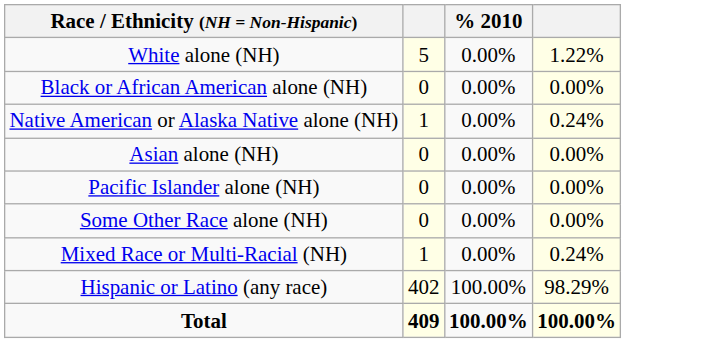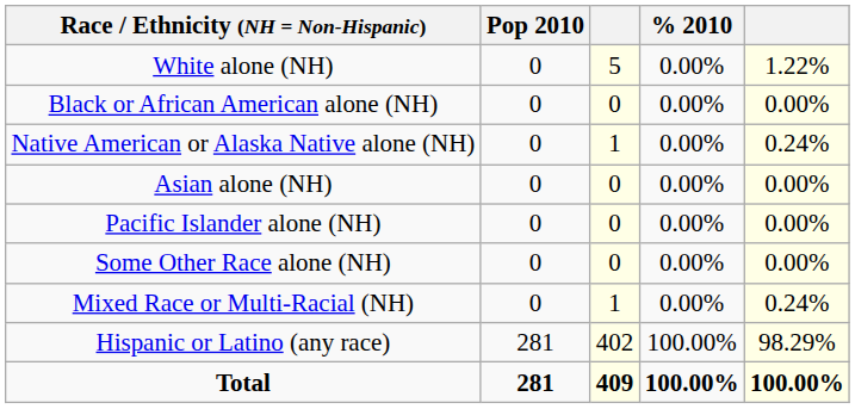+ column: Pop 2010 | 0 | 0 | 0 | 0 | 0 | 0 | 0 | 281 | 281
